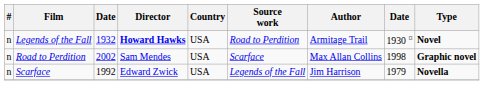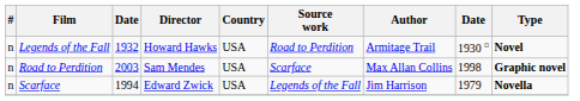row 2 | Director: bold -> normal
row 3 | column 3: 2002 -> 2003
row 4 | column 3: 1992 -> 1994
